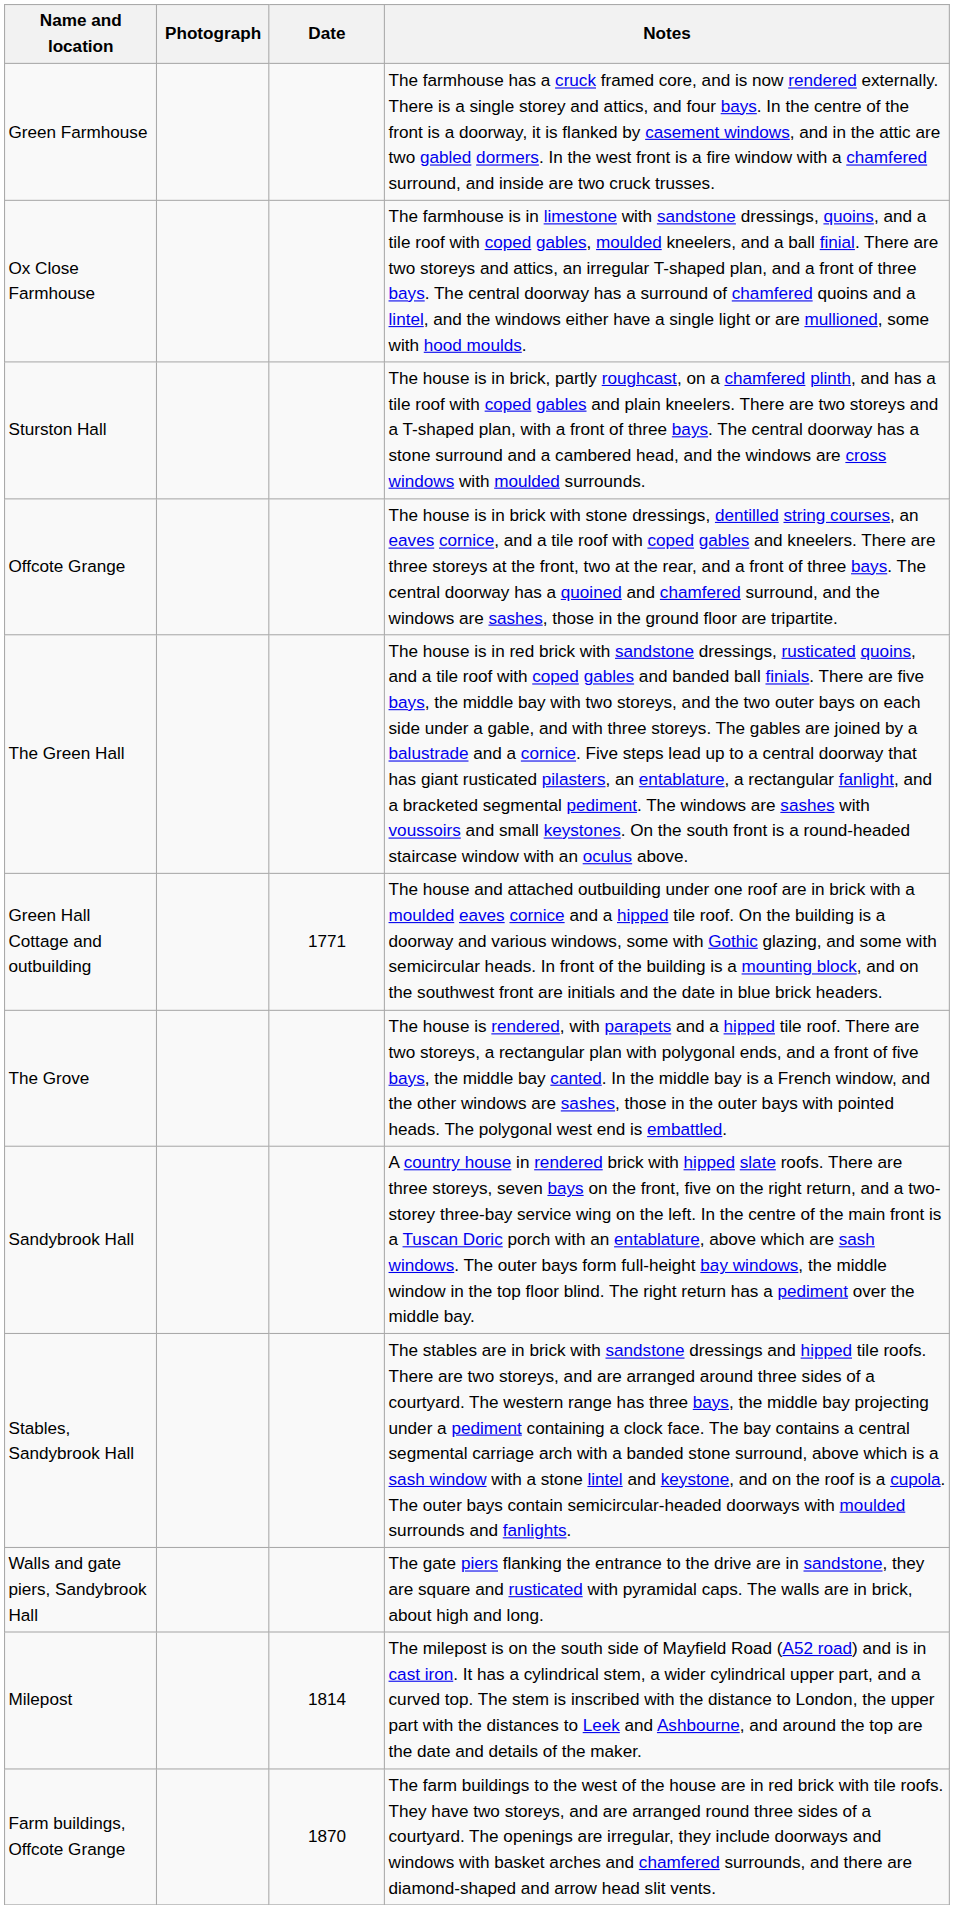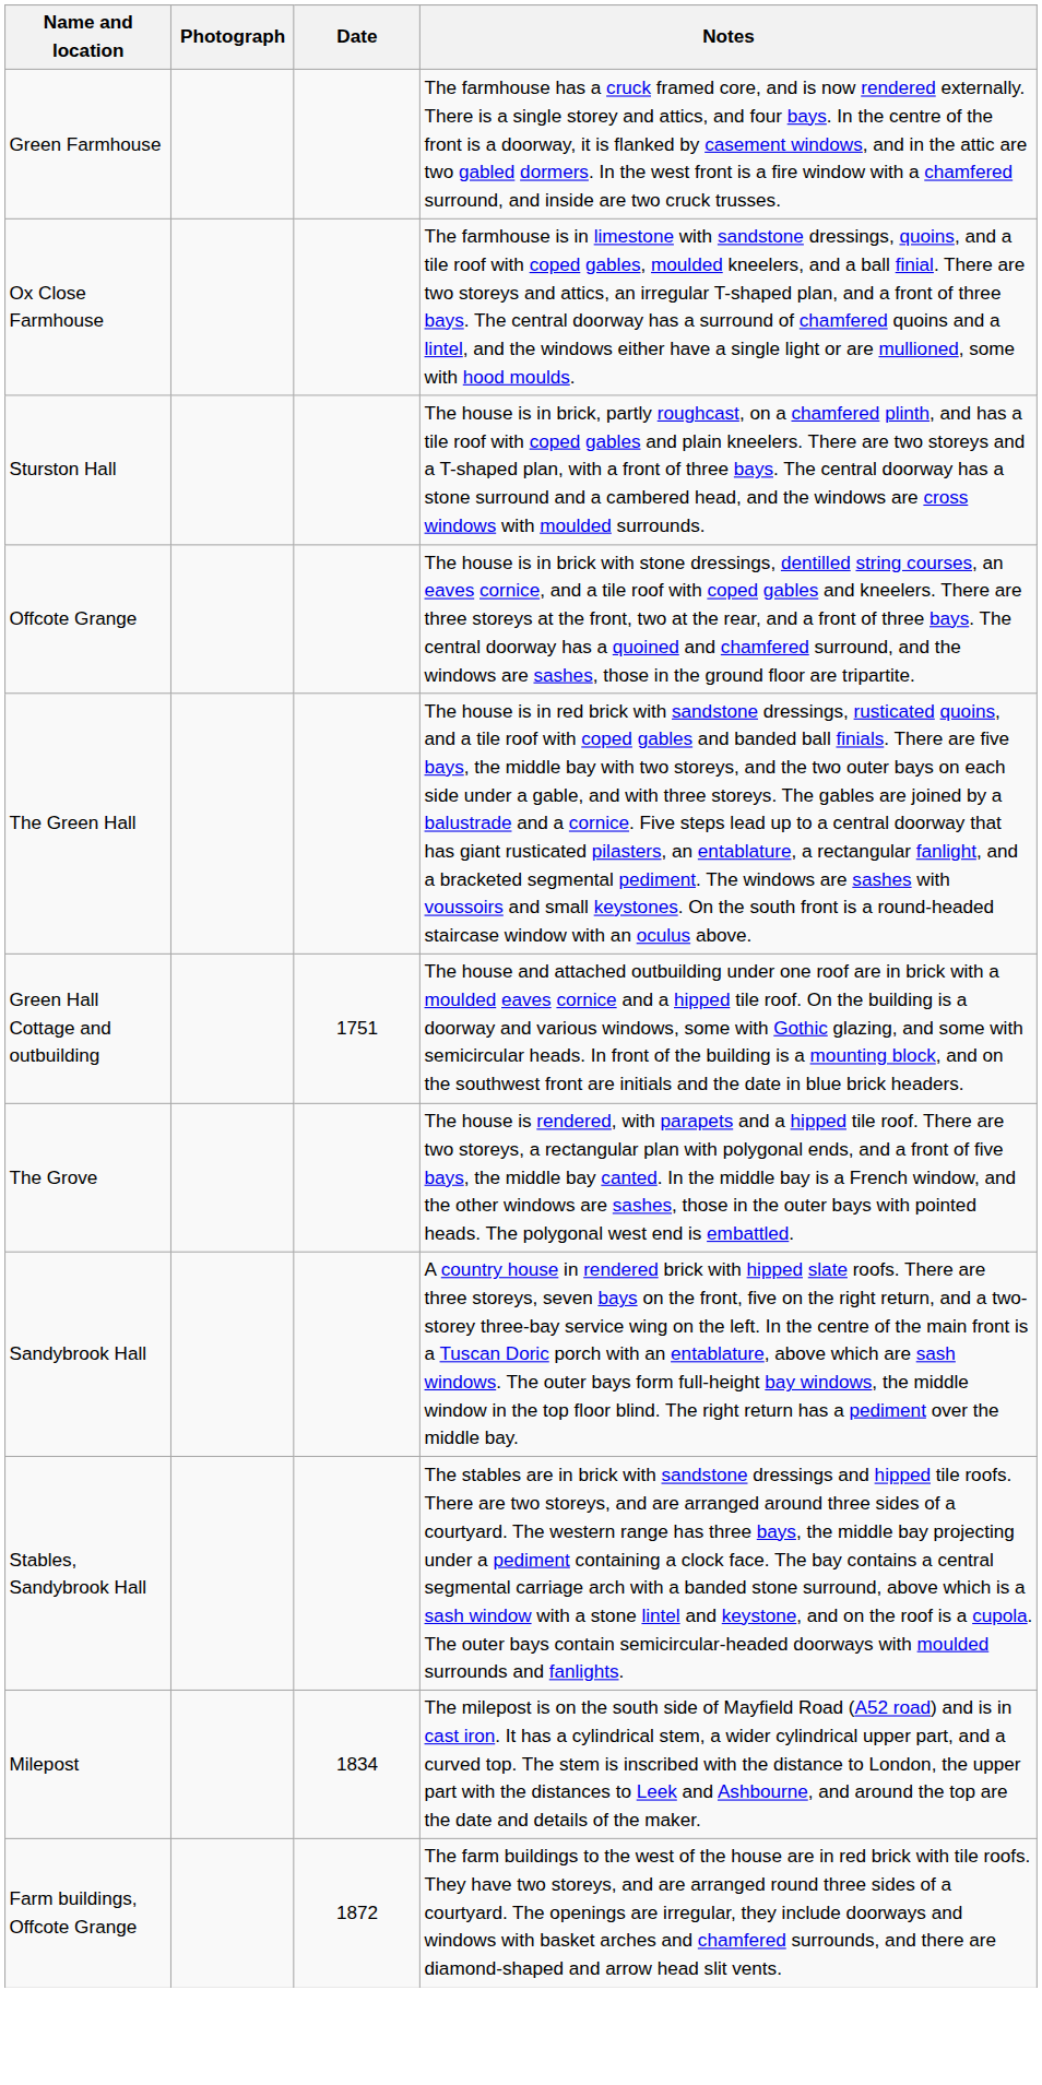Green Hall Cottage and outbuilding | Date: 1771 -> 1751
- row: Walls and gate piers, Sandybrook Hall | The gate piers flanking the entrance to the drive are in sandstone, they are square and rusticated with pyramidal caps. The walls are in brick, about high and long.
Milepost | Date: 1814 -> 1834
Farm buildings, Offcote Grange | Date: 1870 -> 1872
